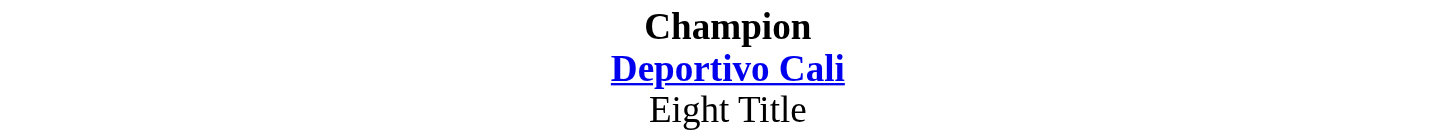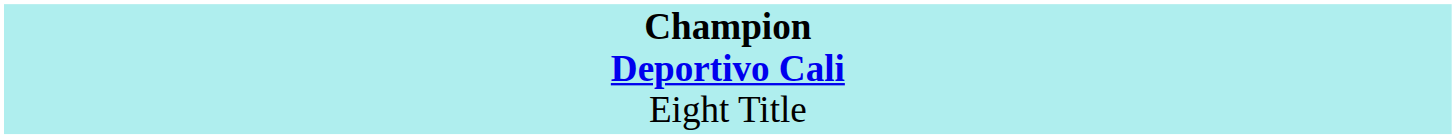row 1 | column 1: no background -> paleturquoise background
